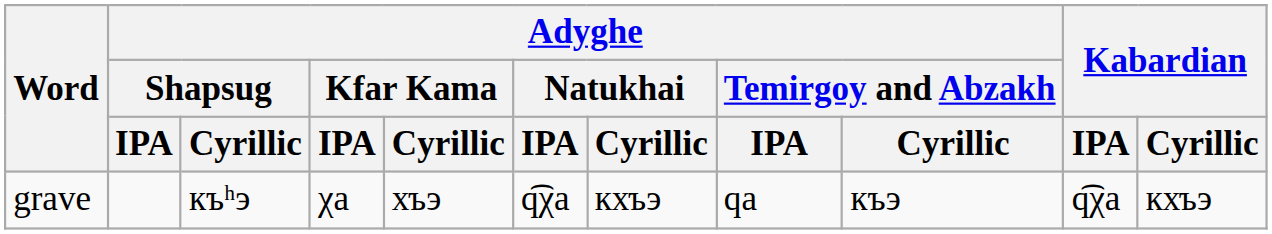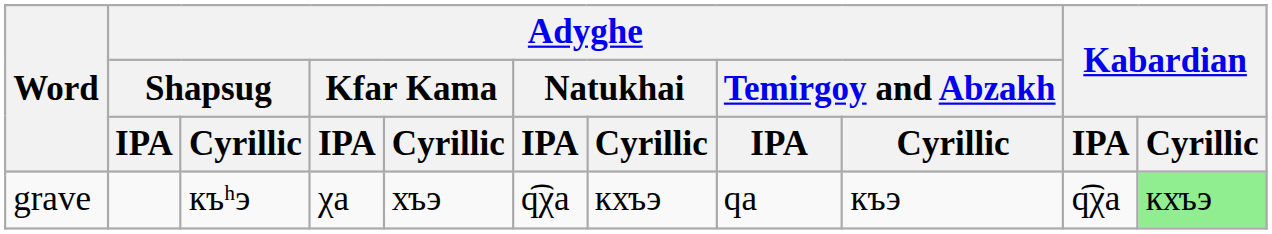grave | Kabardian / Cyrillic: no background -> lightgreen background
